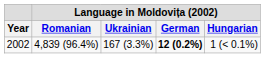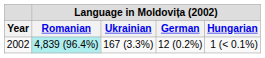2002 | Language in Moldovița (2002) / Romanian: no background -> paleturquoise background
2002 | Language in Moldovița (2002) / German: bold -> normal
